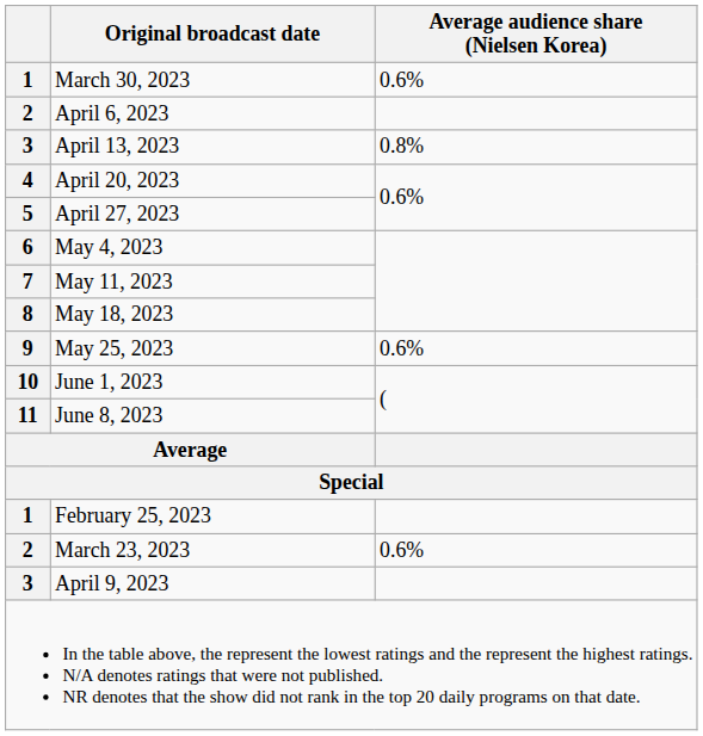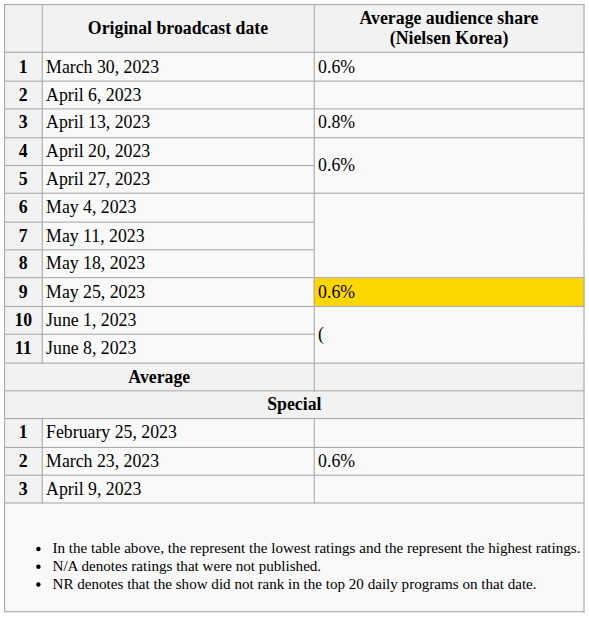May 25, 2023 | Average audience share (Nielsen Korea): no background -> gold background
